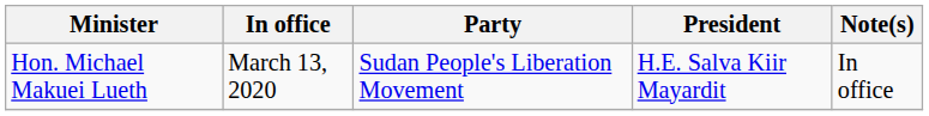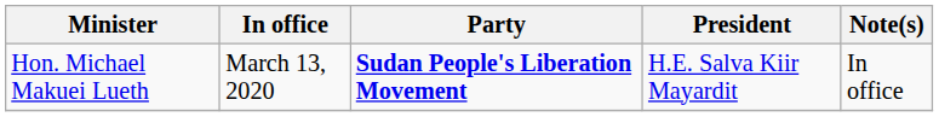Hon. Michael Makuei Lueth | Party: normal -> bold
